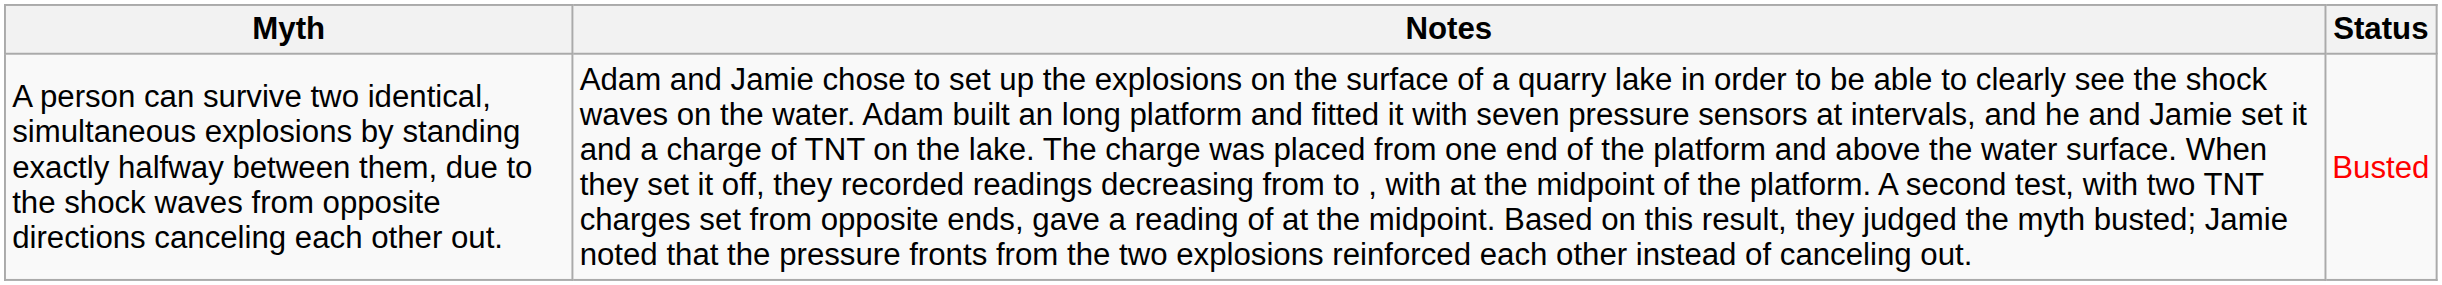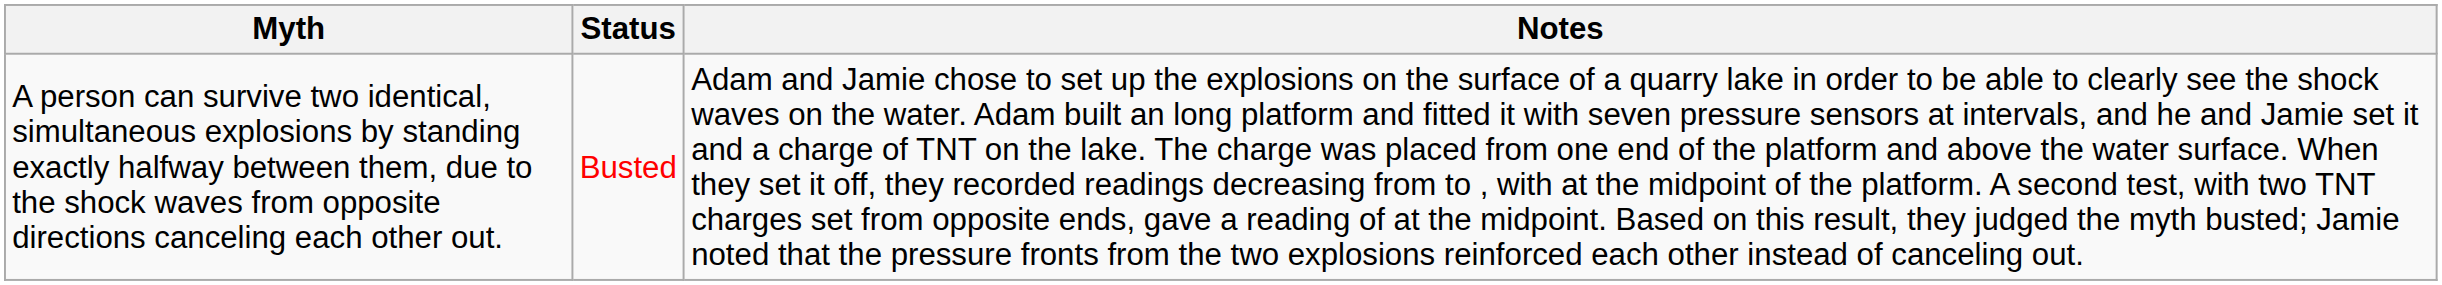columns swapped: Status <-> Notes
